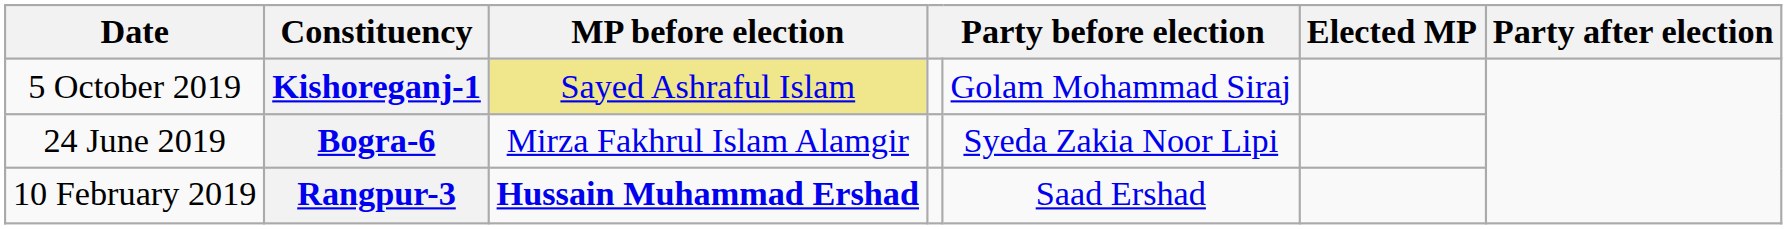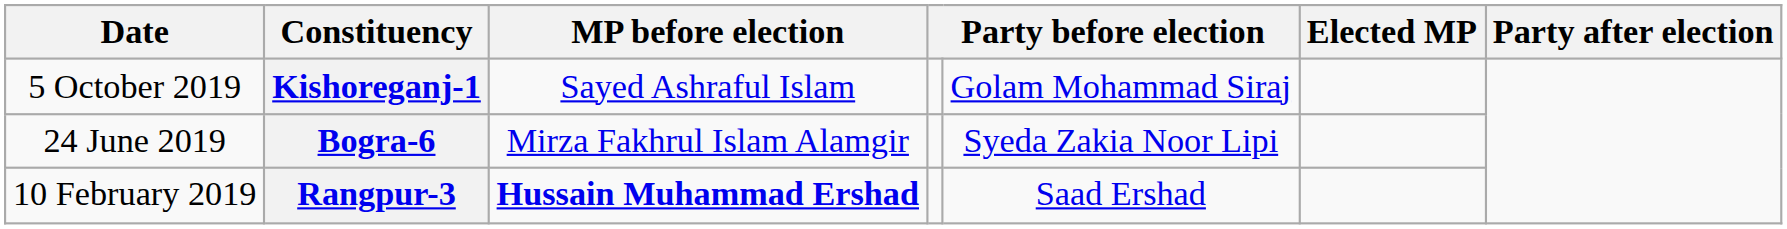Kishoreganj-1 | MP before election: khaki background -> no background
